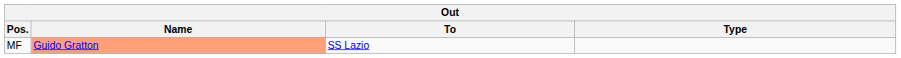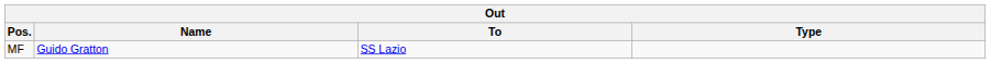MF | Name: lightsalmon background -> no background
